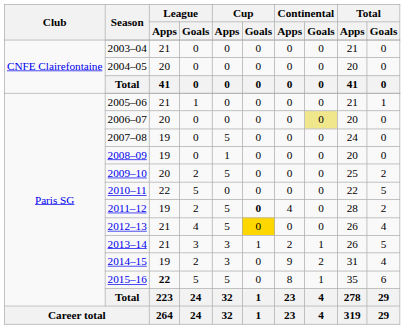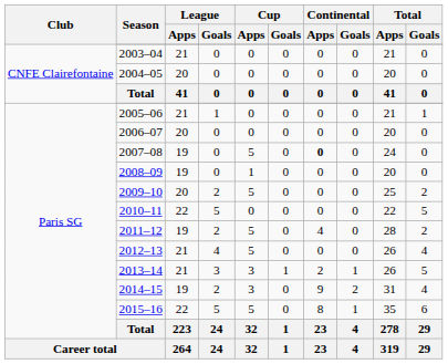2006–07 | Continental / Goals: khaki background -> no background
2007–08 | Continental / Apps: normal -> bold
2011–12 | Cup / Goals: bold -> normal
2012–13 | Cup / Goals: gold background -> no background
2015–16 | League / Apps: bold -> normal
